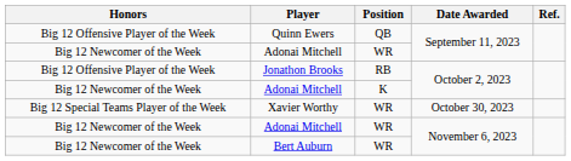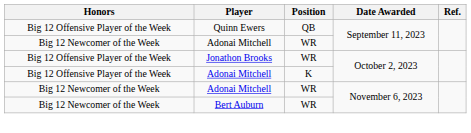Jonathon Brooks | Position: RB -> WR
Adonai Mitchell / October 2, 2023 | Honors: Big 12 Newcomer of the Week -> Big 12 Offensive Player of the Week
- row: Big 12 Special Teams Player of the Week | Xavier Worthy | WR | October 30, 2023
